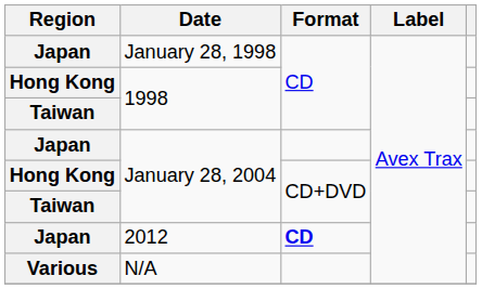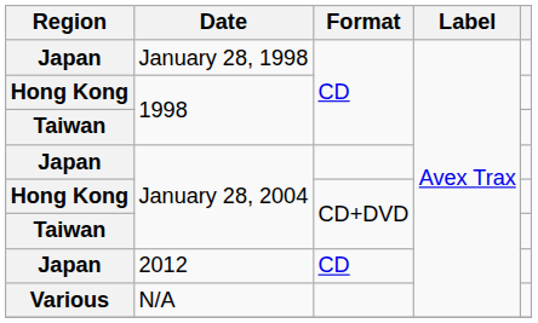2012 | Format: bold -> normal
